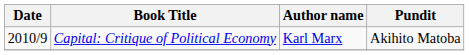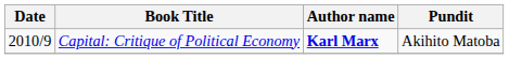Capital: Critique of Political Economy | Author name: normal -> bold
